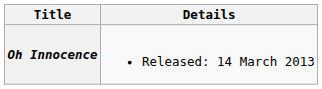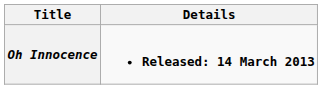Oh Innocence | Details: normal -> bold
